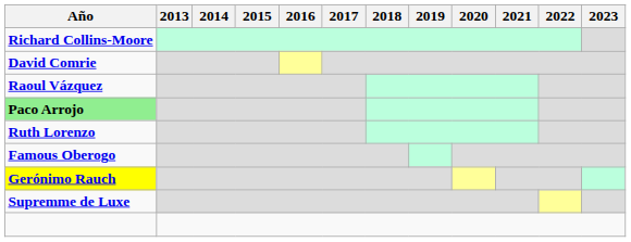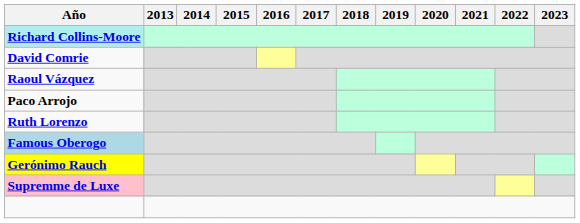Richard Collins-Moore | Año: no background -> paleturquoise background
Paco Arrojo | Año: lightgreen background -> no background
Famous Oberogo | Año: no background -> lightblue background
Supremme de Luxe | Año: no background -> pink background
